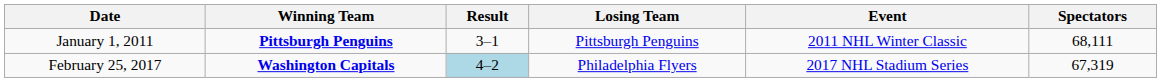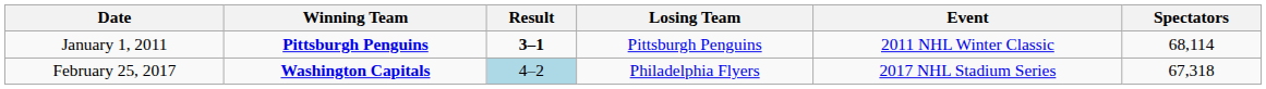January 1, 2011 | Result: normal -> bold
January 1, 2011 | Spectators: 68,111 -> 68,114
February 25, 2017 | Spectators: 67,319 -> 67,318
